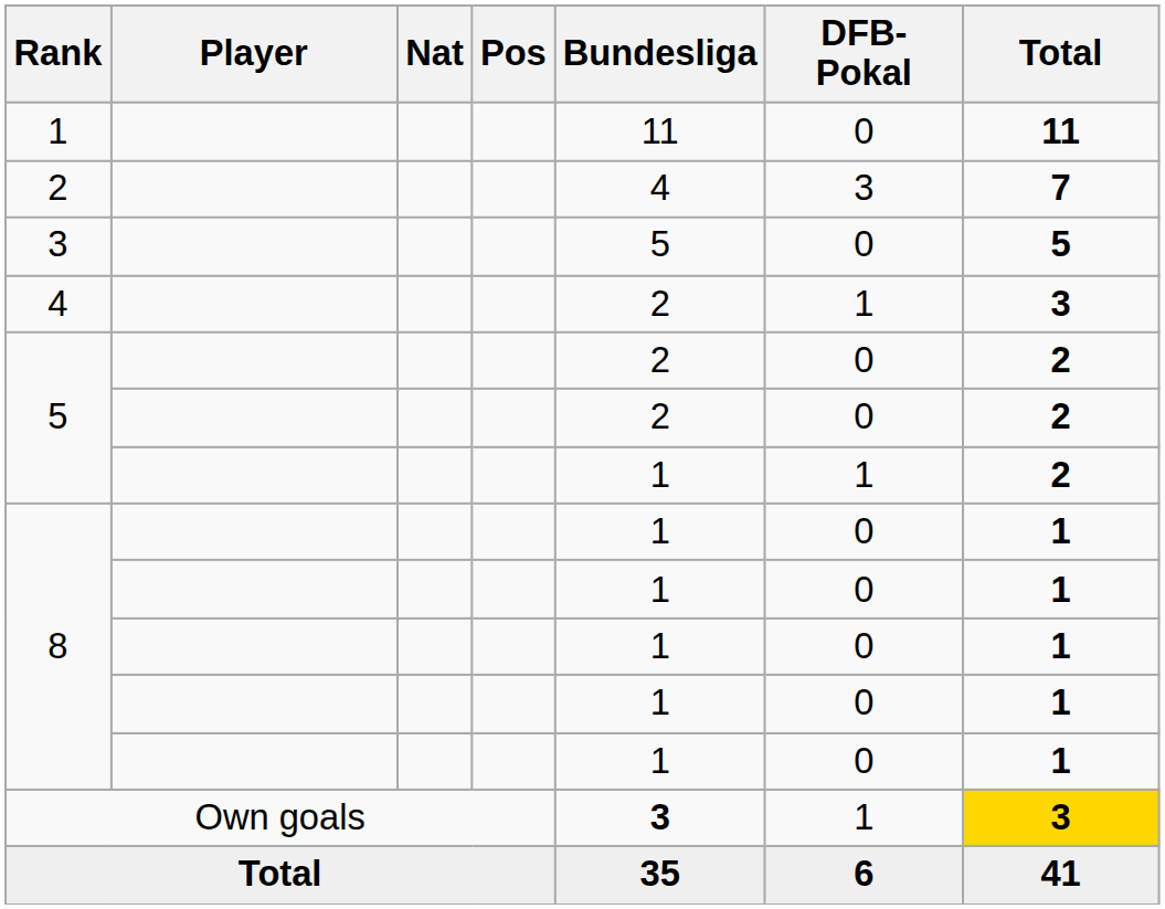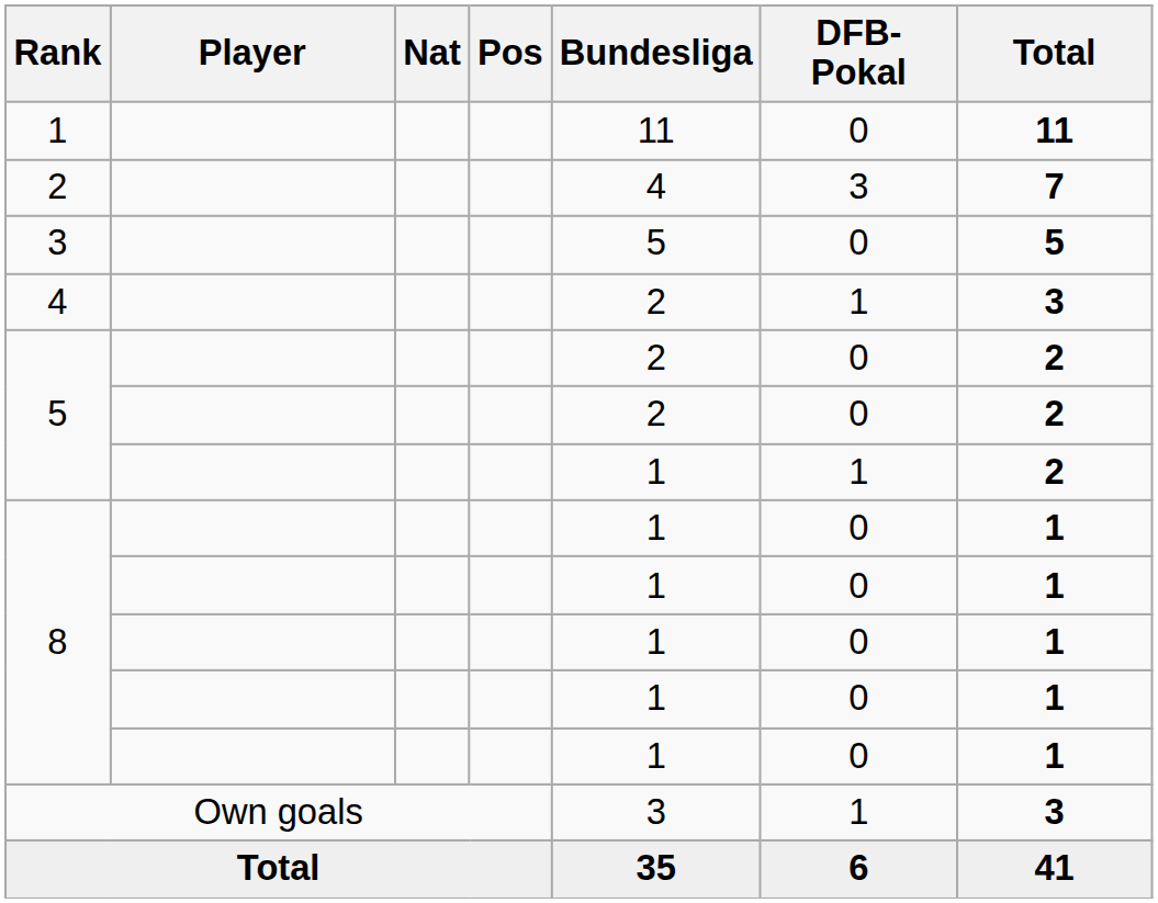Own goals | Bundesliga: bold -> normal
Own goals | Total: gold background -> no background
